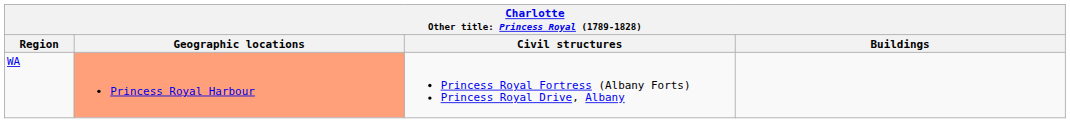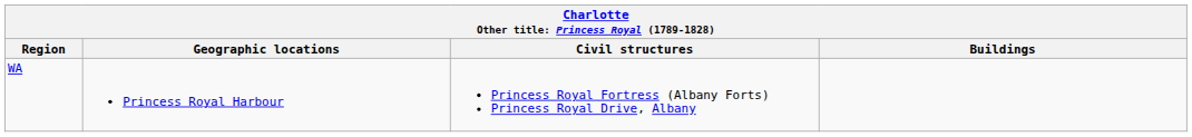WA | Geographic locations: lightsalmon background -> no background
